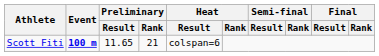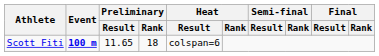Scott Fiti | Preliminary / Rank: 21 -> 18
